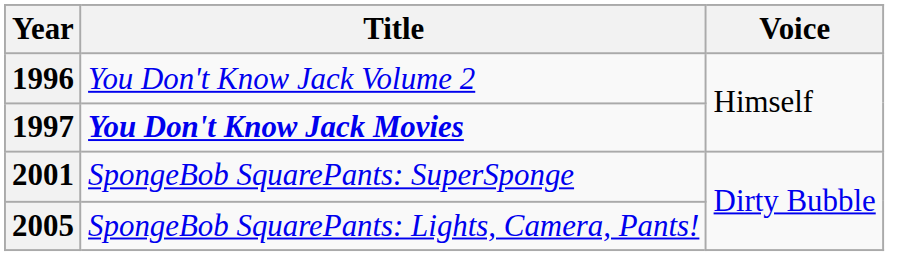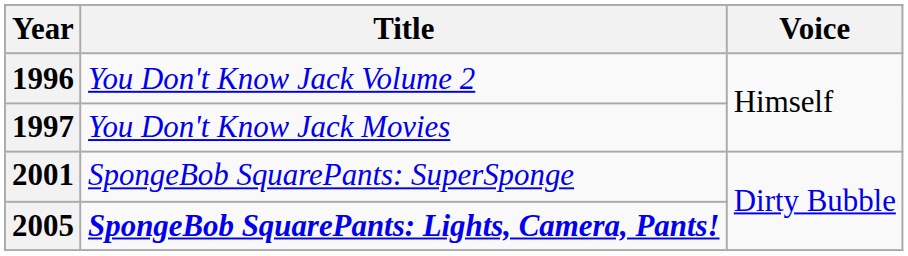1997 | Title: bold -> normal
2005 | Title: normal -> bold
